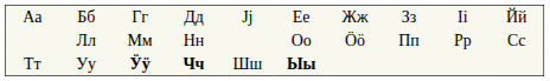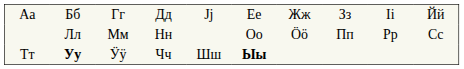Тт | column 2: normal -> bold
Тт | column 3: bold -> normal
Тт | column 4: bold -> normal
